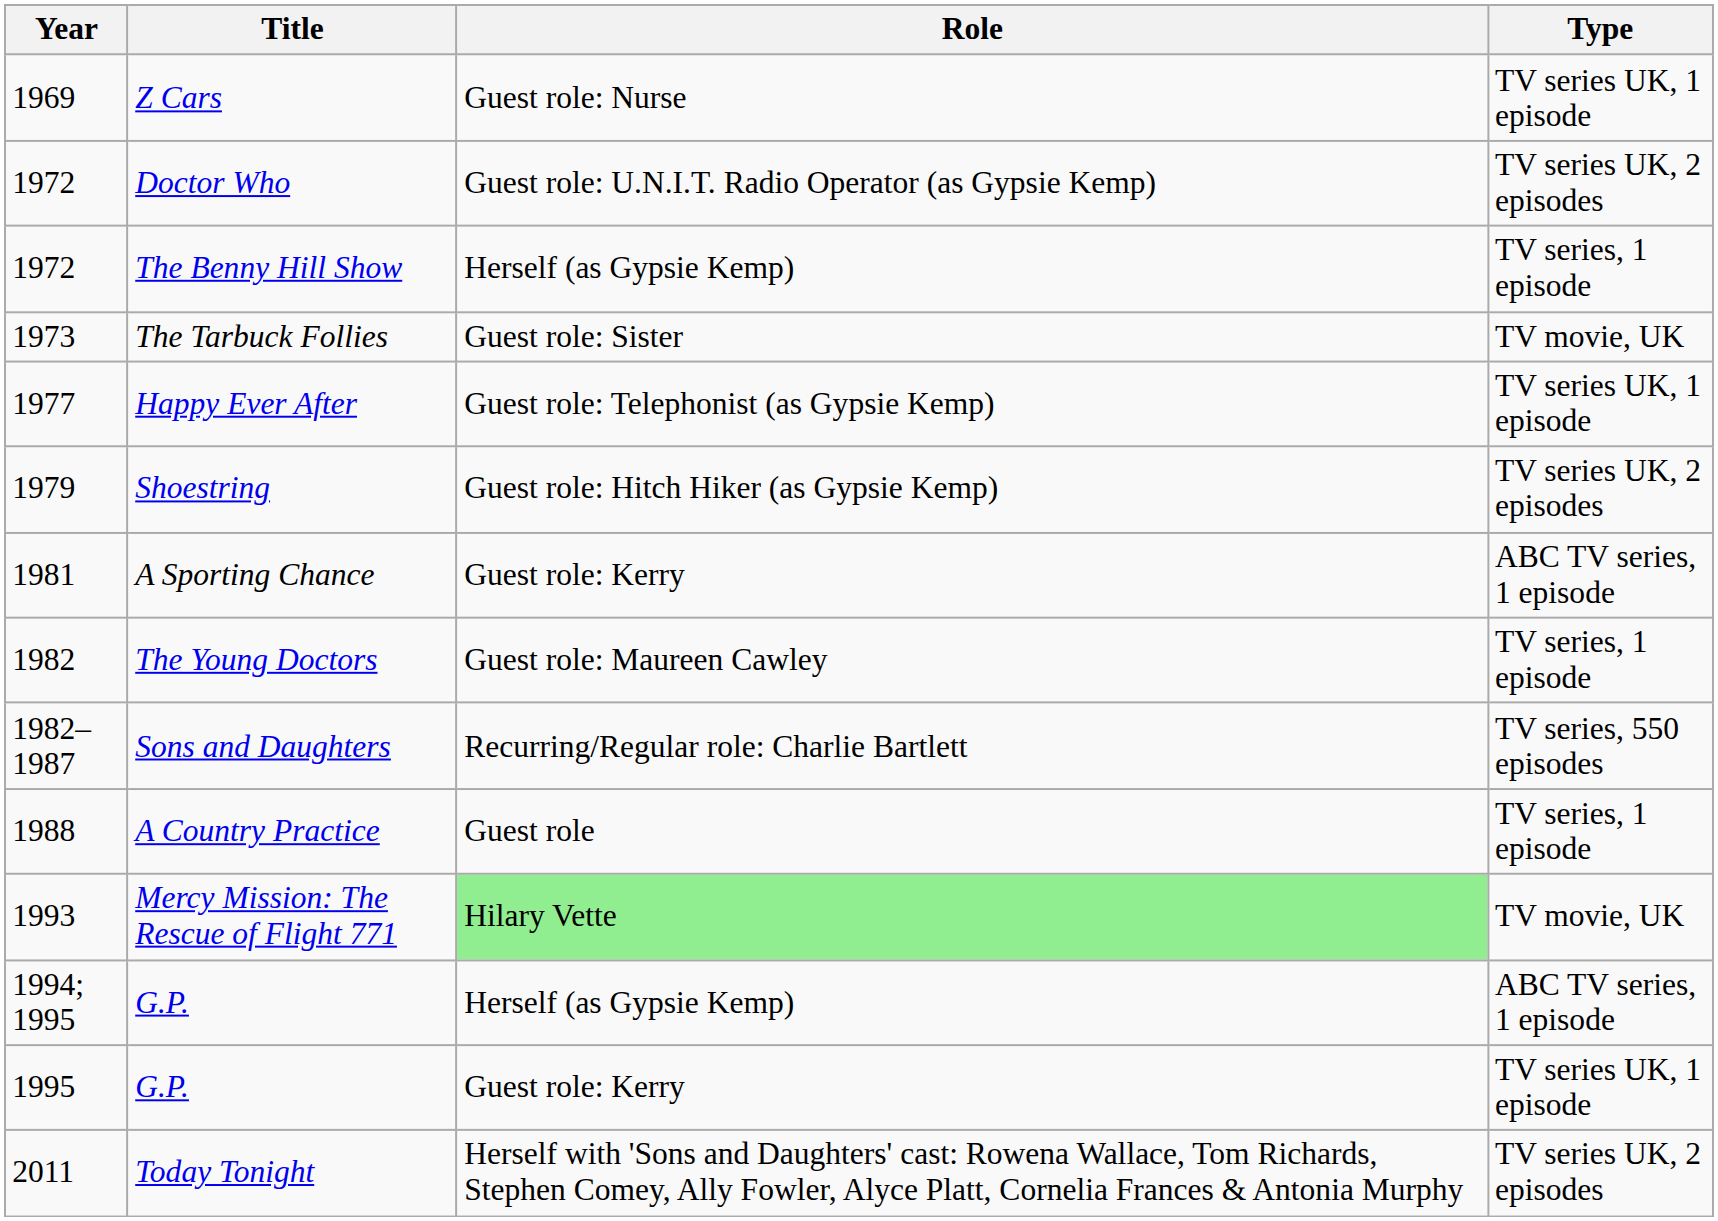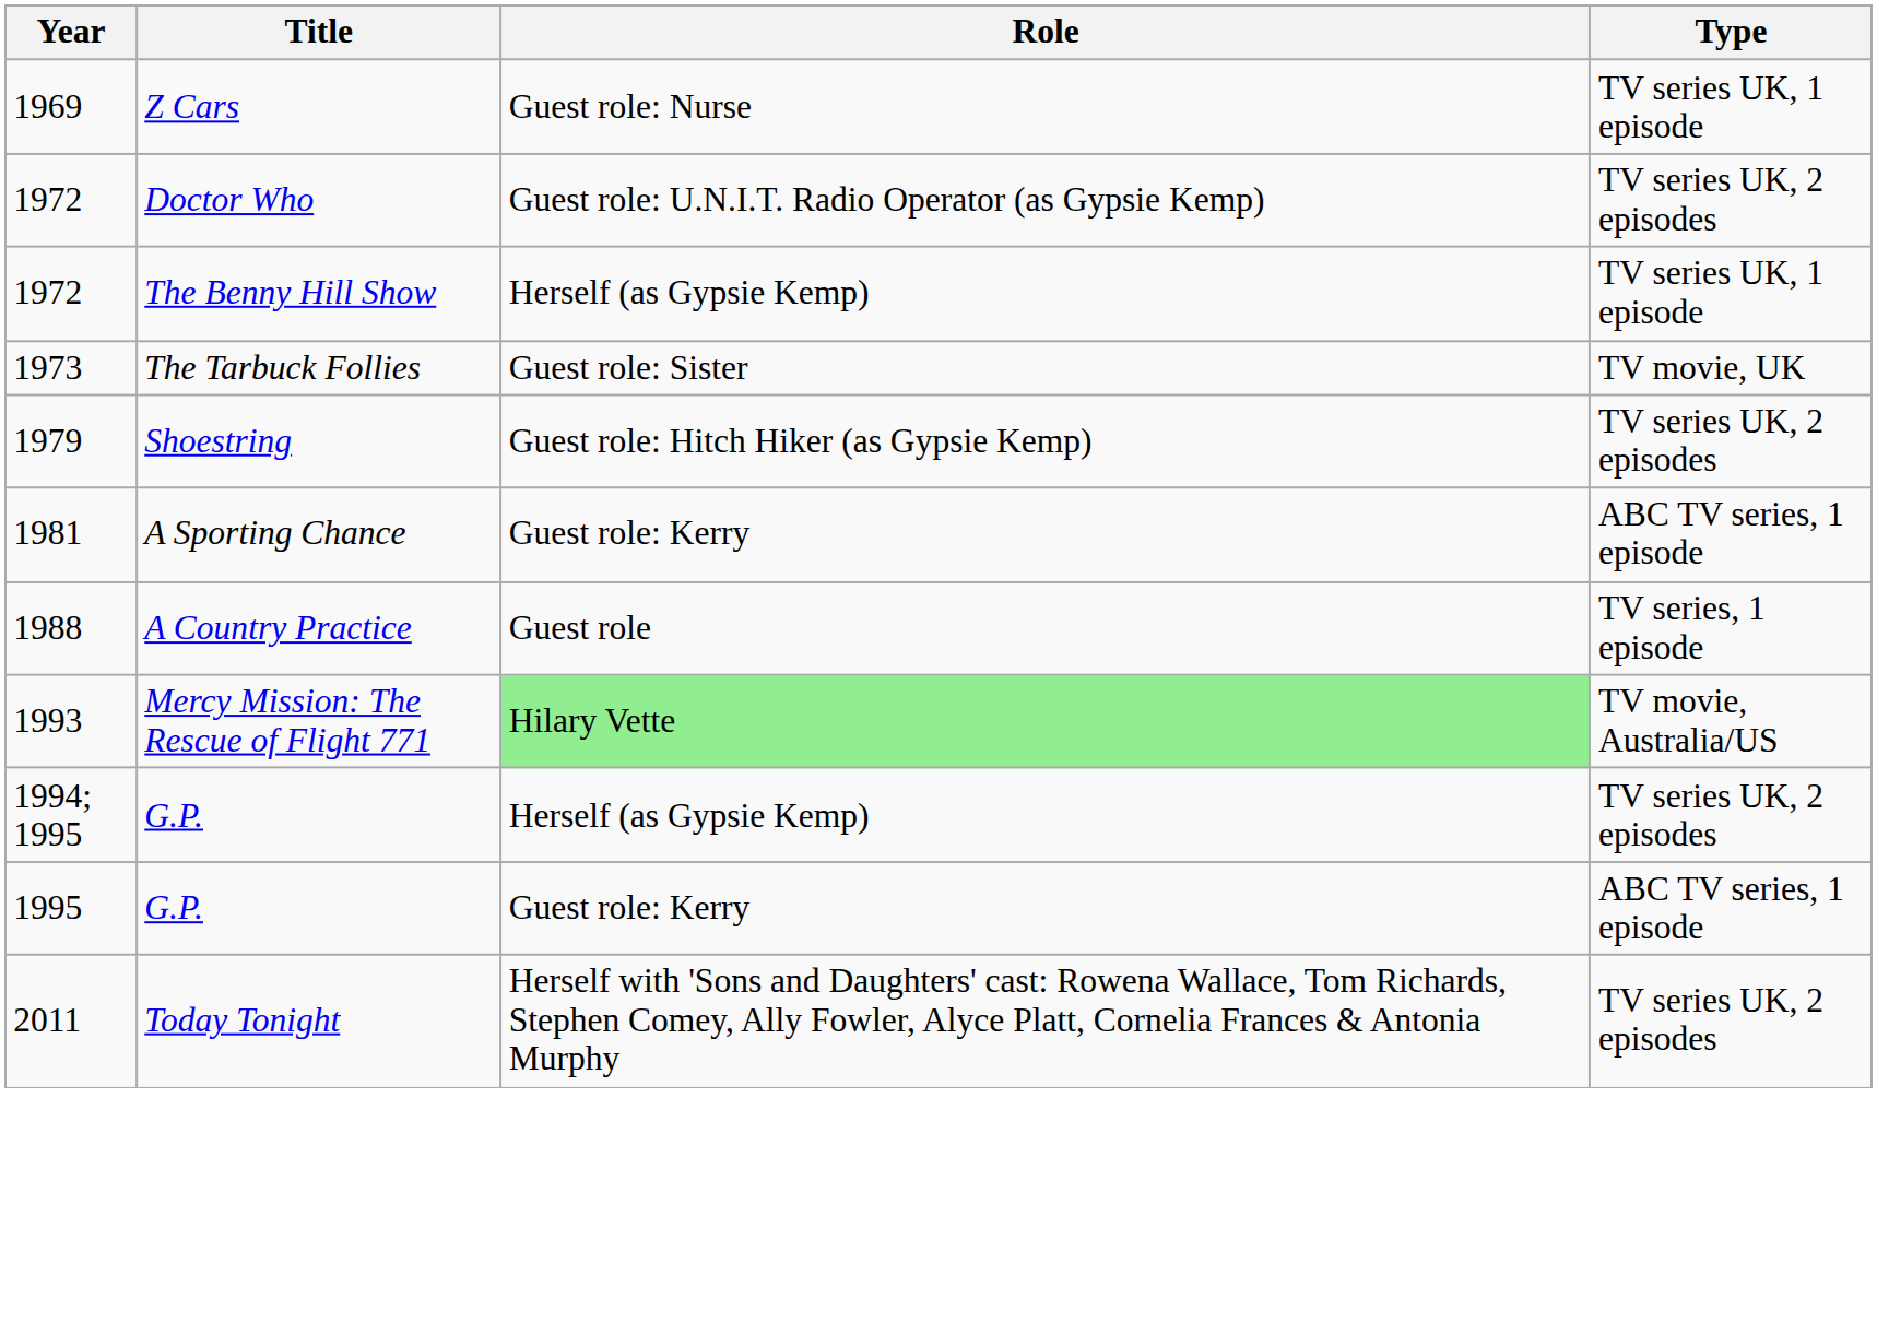The Benny Hill Show | Type: TV series, 1 episode -> TV series UK, 1 episode
- row: 1977 | Happy Ever After | Guest role: Telephonist (as Gypsie Kemp) | TV series UK, 1 episode
- row: 1982 | The Young Doctors | Guest role: Maureen Cawley | TV series, 1 episode
- row: 1982–1987 | Sons and Daughters | Recurring/Regular role: Charlie Bartlett | TV series, 550 episodes
Mercy Mission: The Rescue of Flight 771 | Type: TV movie, UK -> TV movie, Australia/US
1994; 1995 / G.P. | Type: ABC TV series, 1 episode -> TV series UK, 2 episodes
1995 / G.P. | Type: TV series UK, 1 episode -> ABC TV series, 1 episode
